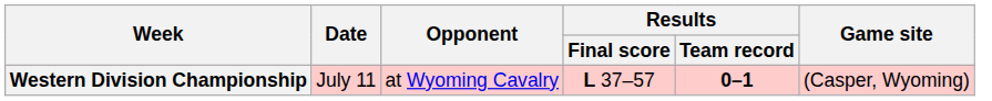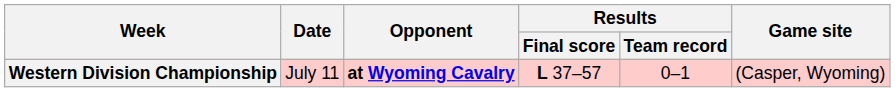Western Division Championship | Opponent: normal -> bold
Western Division Championship | Results / Team record: bold -> normal
